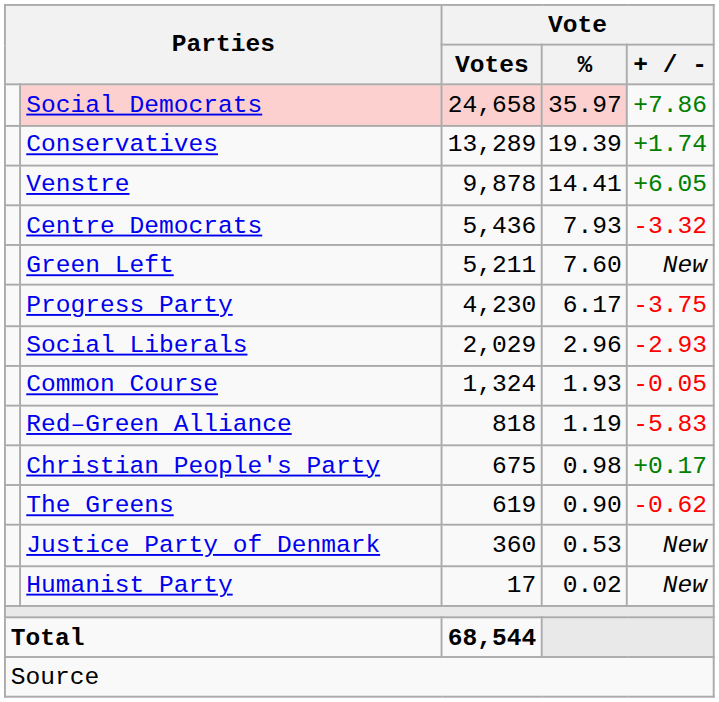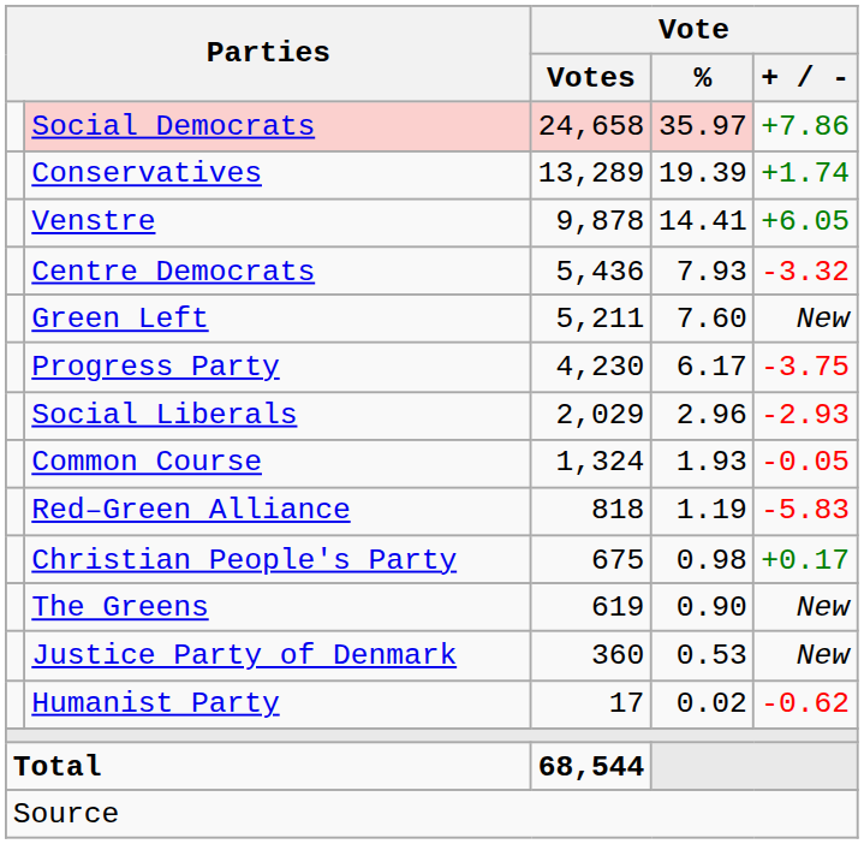The Greens | Vote / + / -: -0.62 -> New
Humanist Party | Vote / + / -: New -> -0.62
